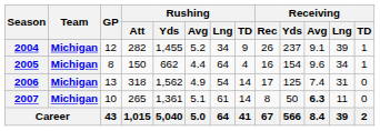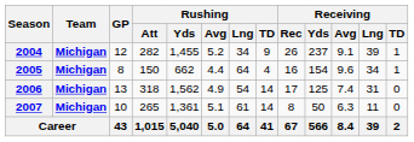2007 | Receiving / Avg: bold -> normal
